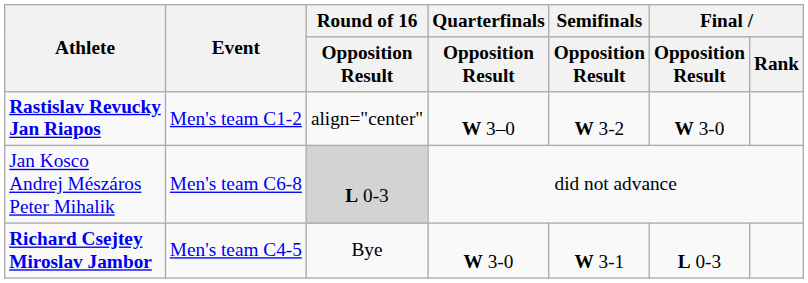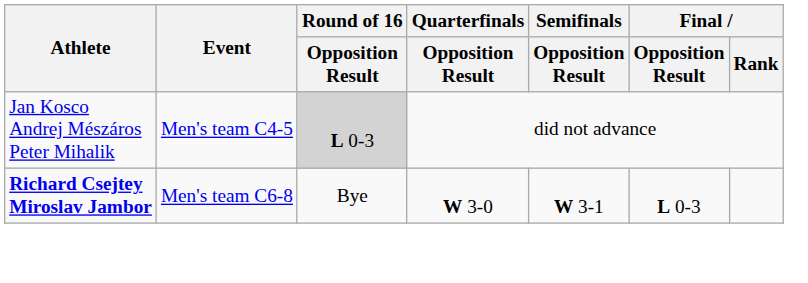- row: Rastislav Revucky Jan Riapos | Men's team C1-2 | align="center" | W 3–0 | W 3-2 | W 3-0
Jan Kosco Andrej Mészáros Peter Mihalik | Event: Men's team C6-8 -> Men's team C4-5
Richard Csejtey Miroslav Jambor | Event: Men's team C4-5 -> Men's team C6-8
